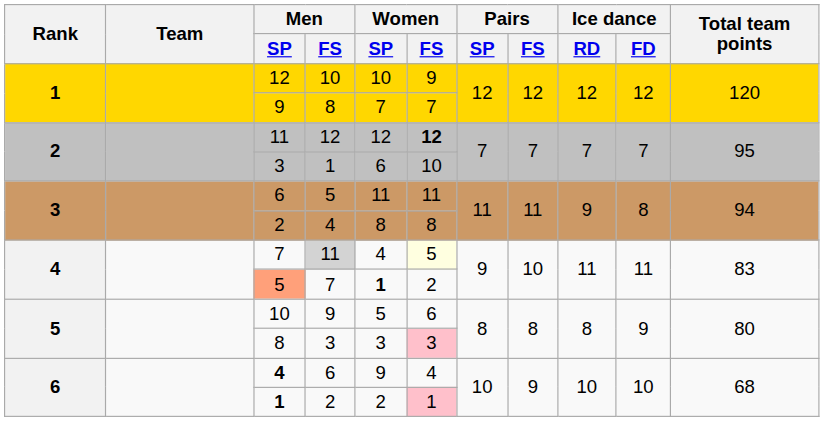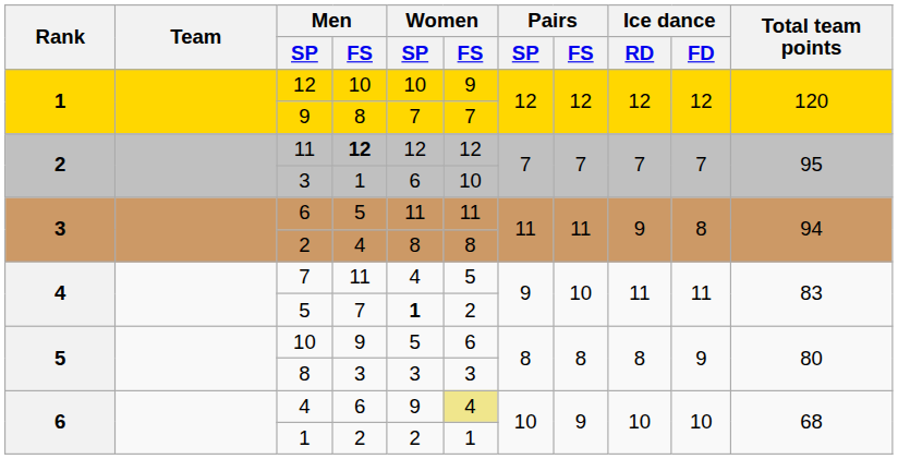row 5 | Men / FS: normal -> bold
row 5 | Women / FS: bold -> normal
row 9 | Men / FS: lightgrey background -> no background
row 9 | Women / FS: lightyellow background -> no background
row 10 | Men / SP: lightsalmon background -> no background
row 12 | Women / FS: pink background -> no background
row 13 | Men / SP: bold -> normal
row 13 | Women / FS: no background -> khaki background
row 14 | Men / SP: bold -> normal
row 14 | Women / FS: pink background -> no background
